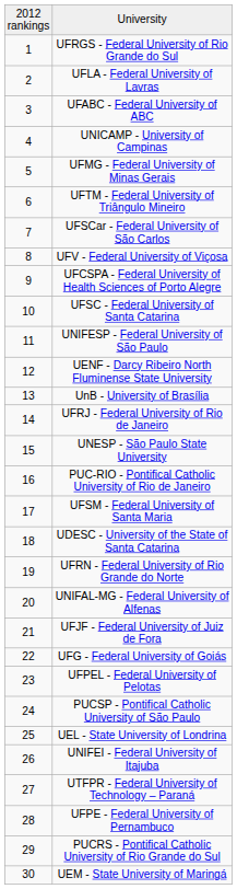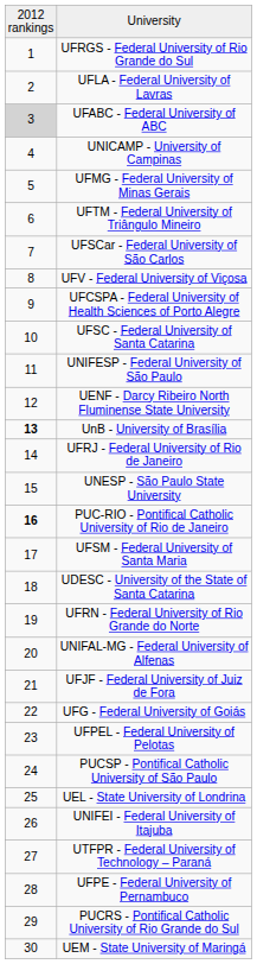UFABC - Federal University of ABC | column 1: no background -> lightgrey background
UnB - University of Brasília | column 1: normal -> bold
PUC-RIO - Pontifical Catholic University of Rio de Janeiro | column 1: normal -> bold
